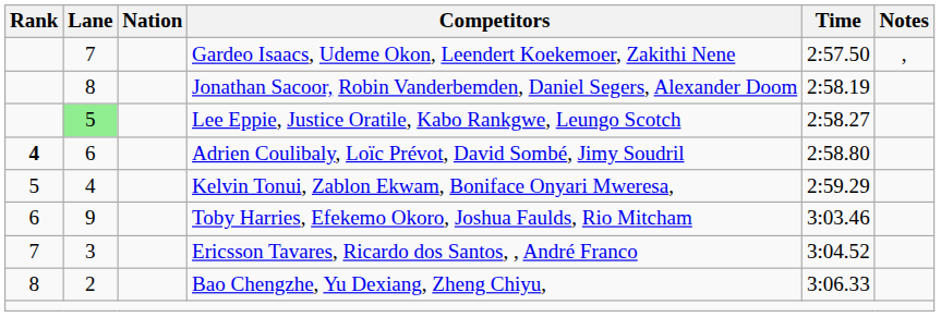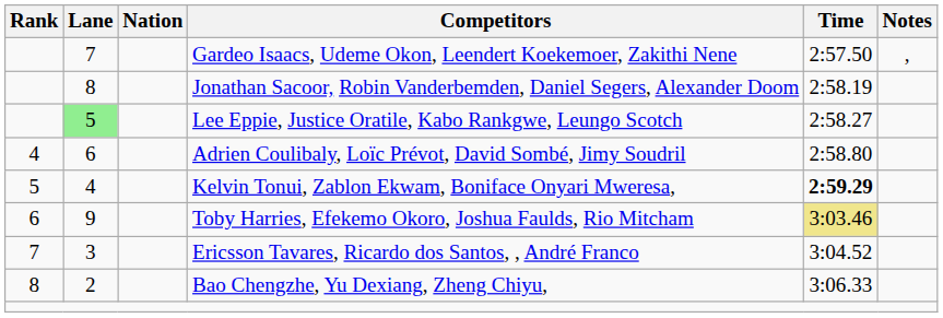Adrien Coulibaly, Loïc Prévot, David Sombé, Jimy Soudril | Rank: bold -> normal
Kelvin Tonui, Zablon Ekwam, Boniface Onyari Mweresa, | Time: normal -> bold
Toby Harries, Efekemo Okoro, Joshua Faulds, Rio Mitcham | Time: no background -> khaki background
